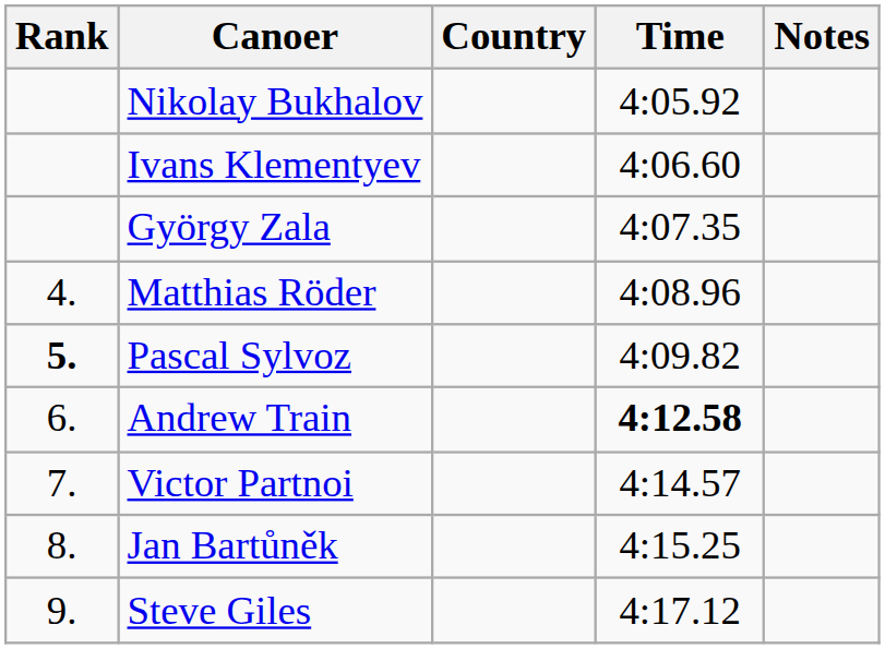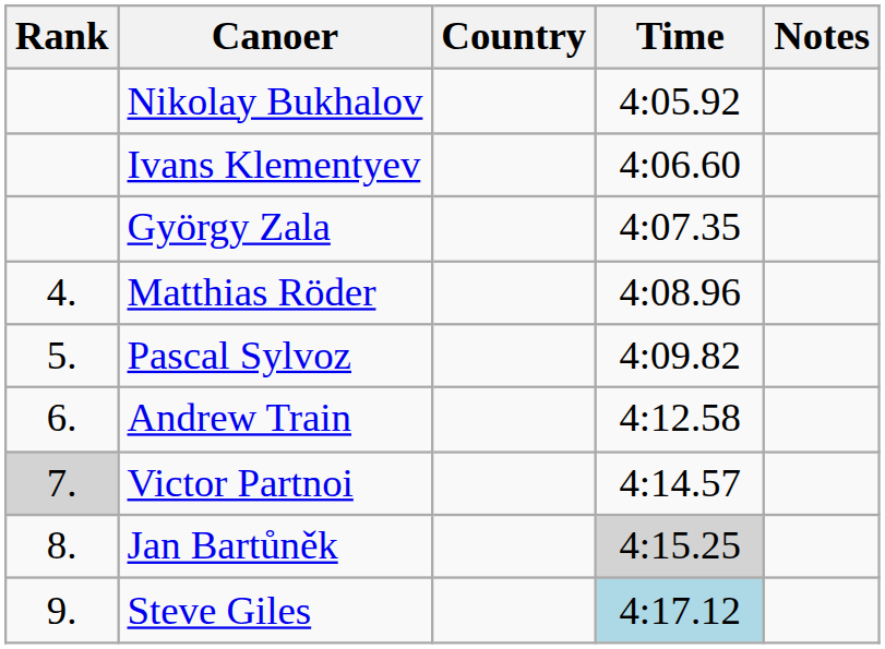Pascal Sylvoz | Rank: bold -> normal
Andrew Train | Time: bold -> normal
Victor Partnoi | Rank: no background -> lightgrey background
Jan Bartůněk | Time: no background -> lightgrey background
Steve Giles | Time: no background -> lightblue background
